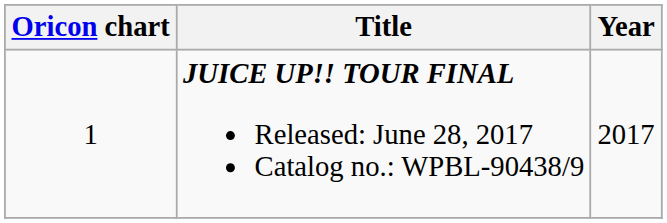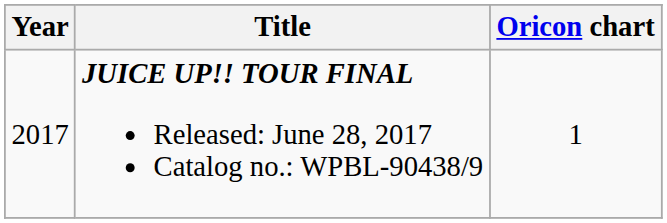columns swapped: Year <-> Oricon chart
